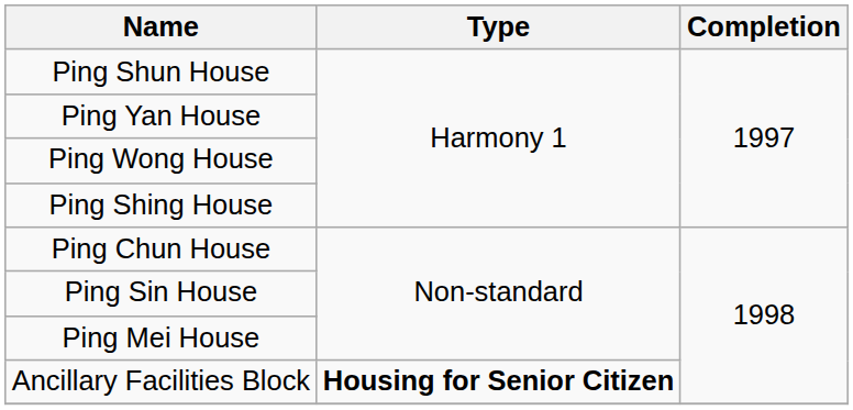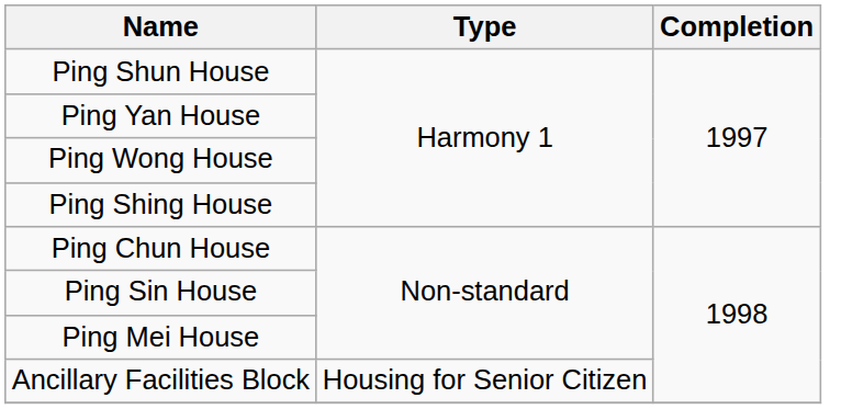Ancillary Facilities Block | Type: bold -> normal
